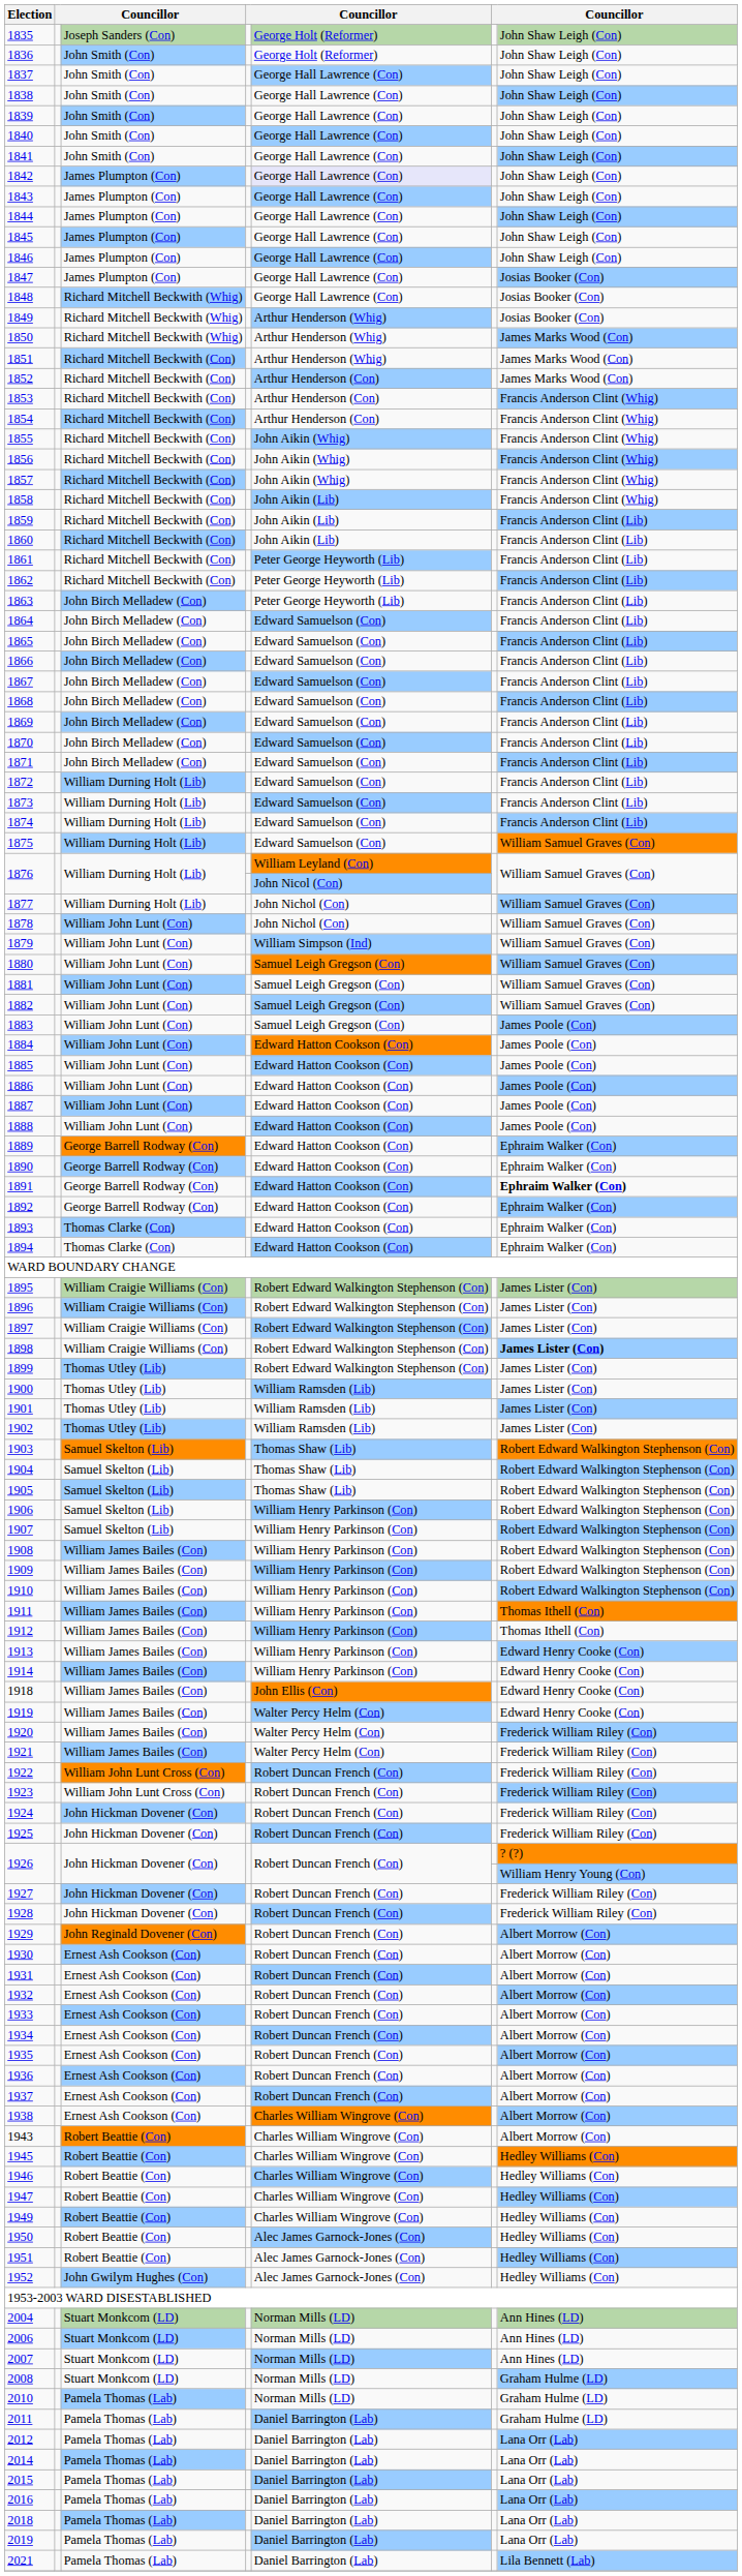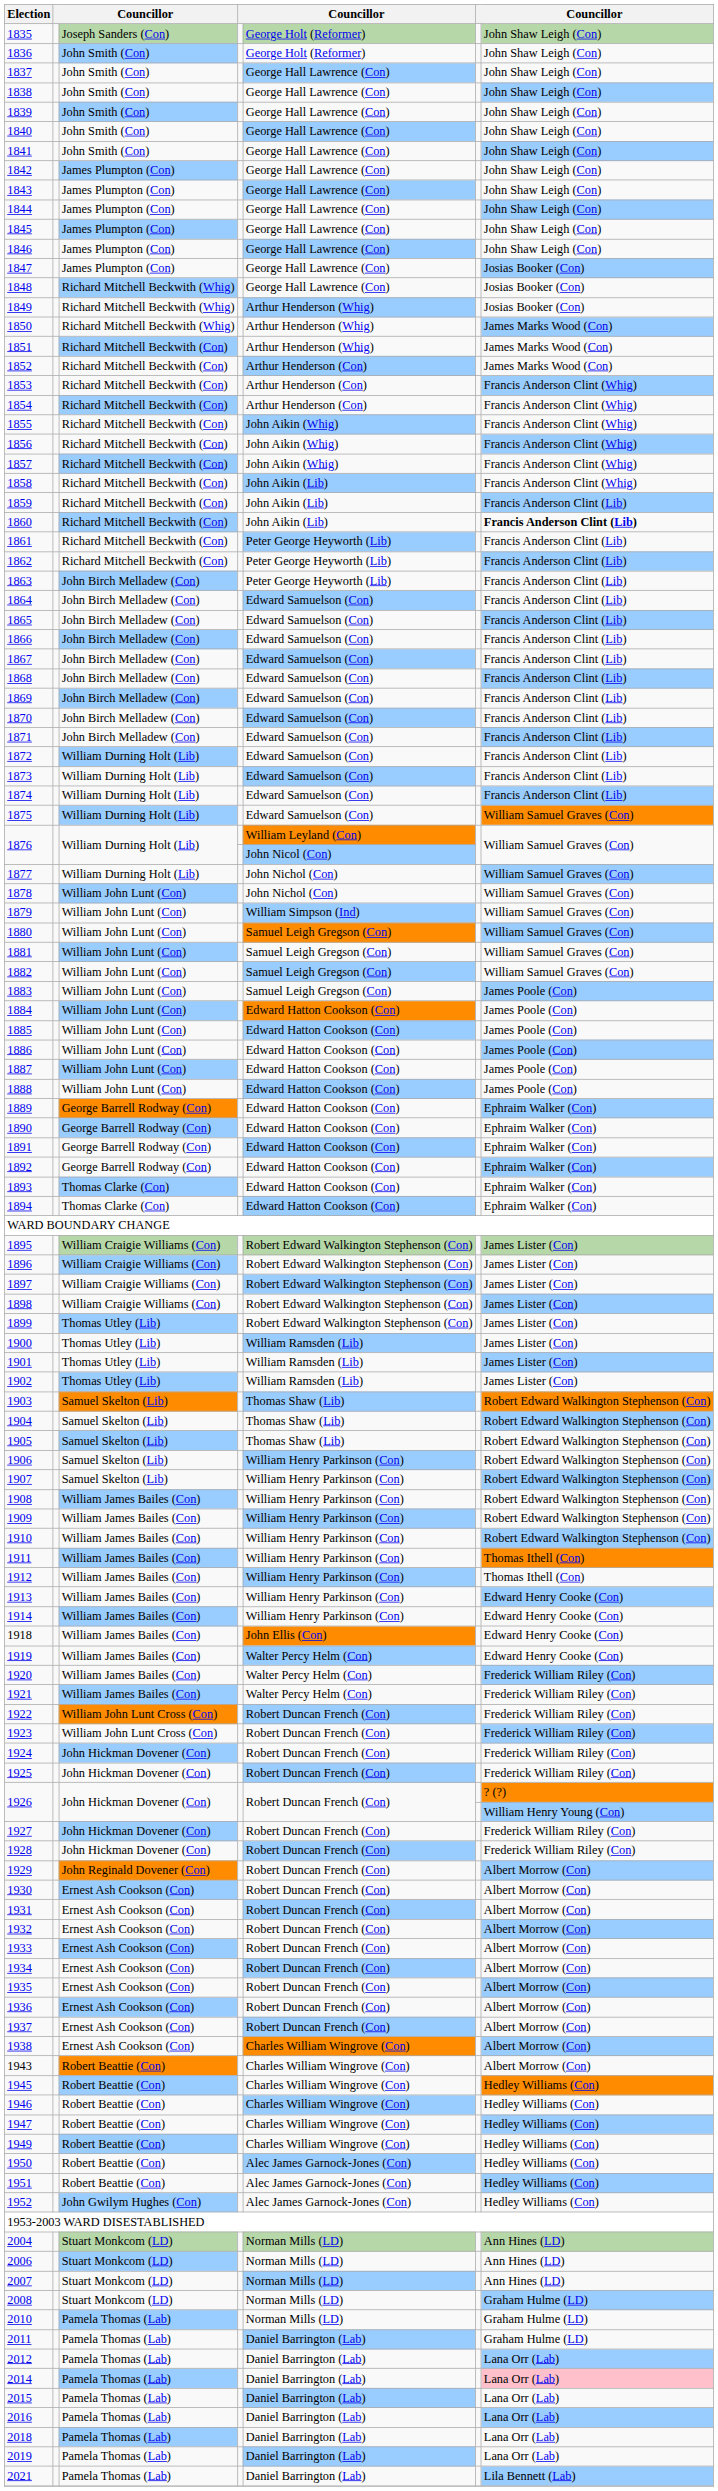1842 | column 5: lavender background -> no background
1860 | column 7: normal -> bold
1891 | column 7: bold -> normal
1898 | column 7: bold -> normal
2014 | column 7: no background -> pink background
